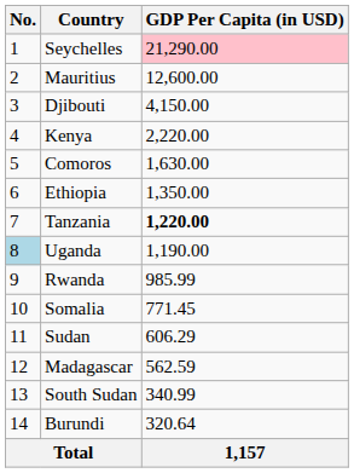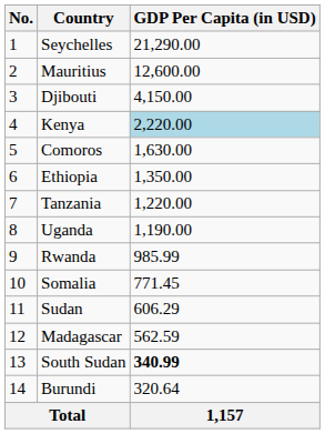Seychelles | GDP Per Capita (in USD): pink background -> no background
Kenya | GDP Per Capita (in USD): no background -> lightblue background
Tanzania | GDP Per Capita (in USD): bold -> normal
Uganda | No.: lightblue background -> no background
South Sudan | GDP Per Capita (in USD): normal -> bold
